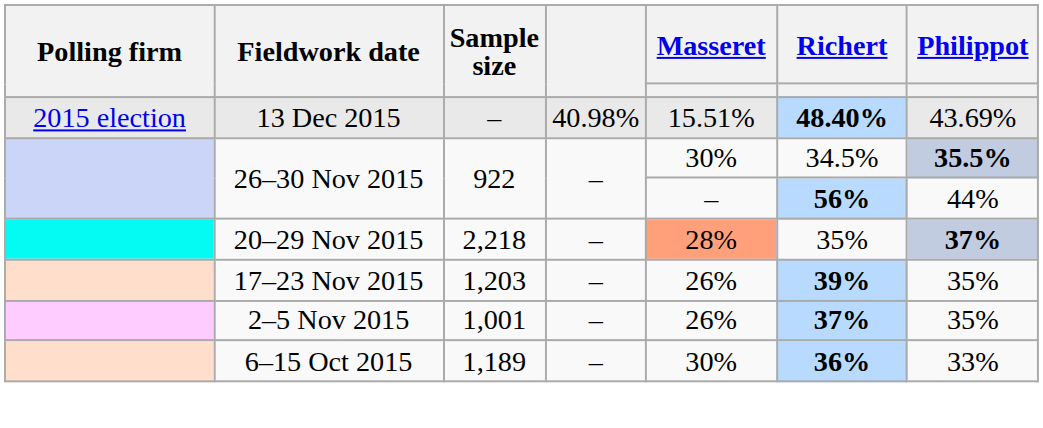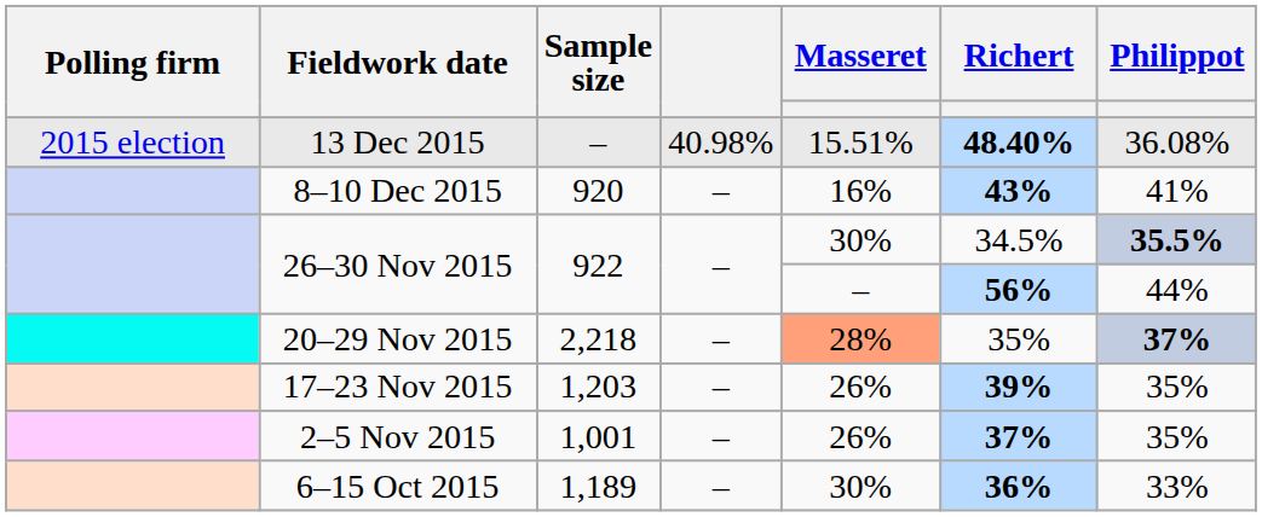13 Dec 2015 | Philippot: 43.69% -> 36.08%
+ row: 8–10 Dec 2015 | 920 | – | 16% | 43% | 41%
